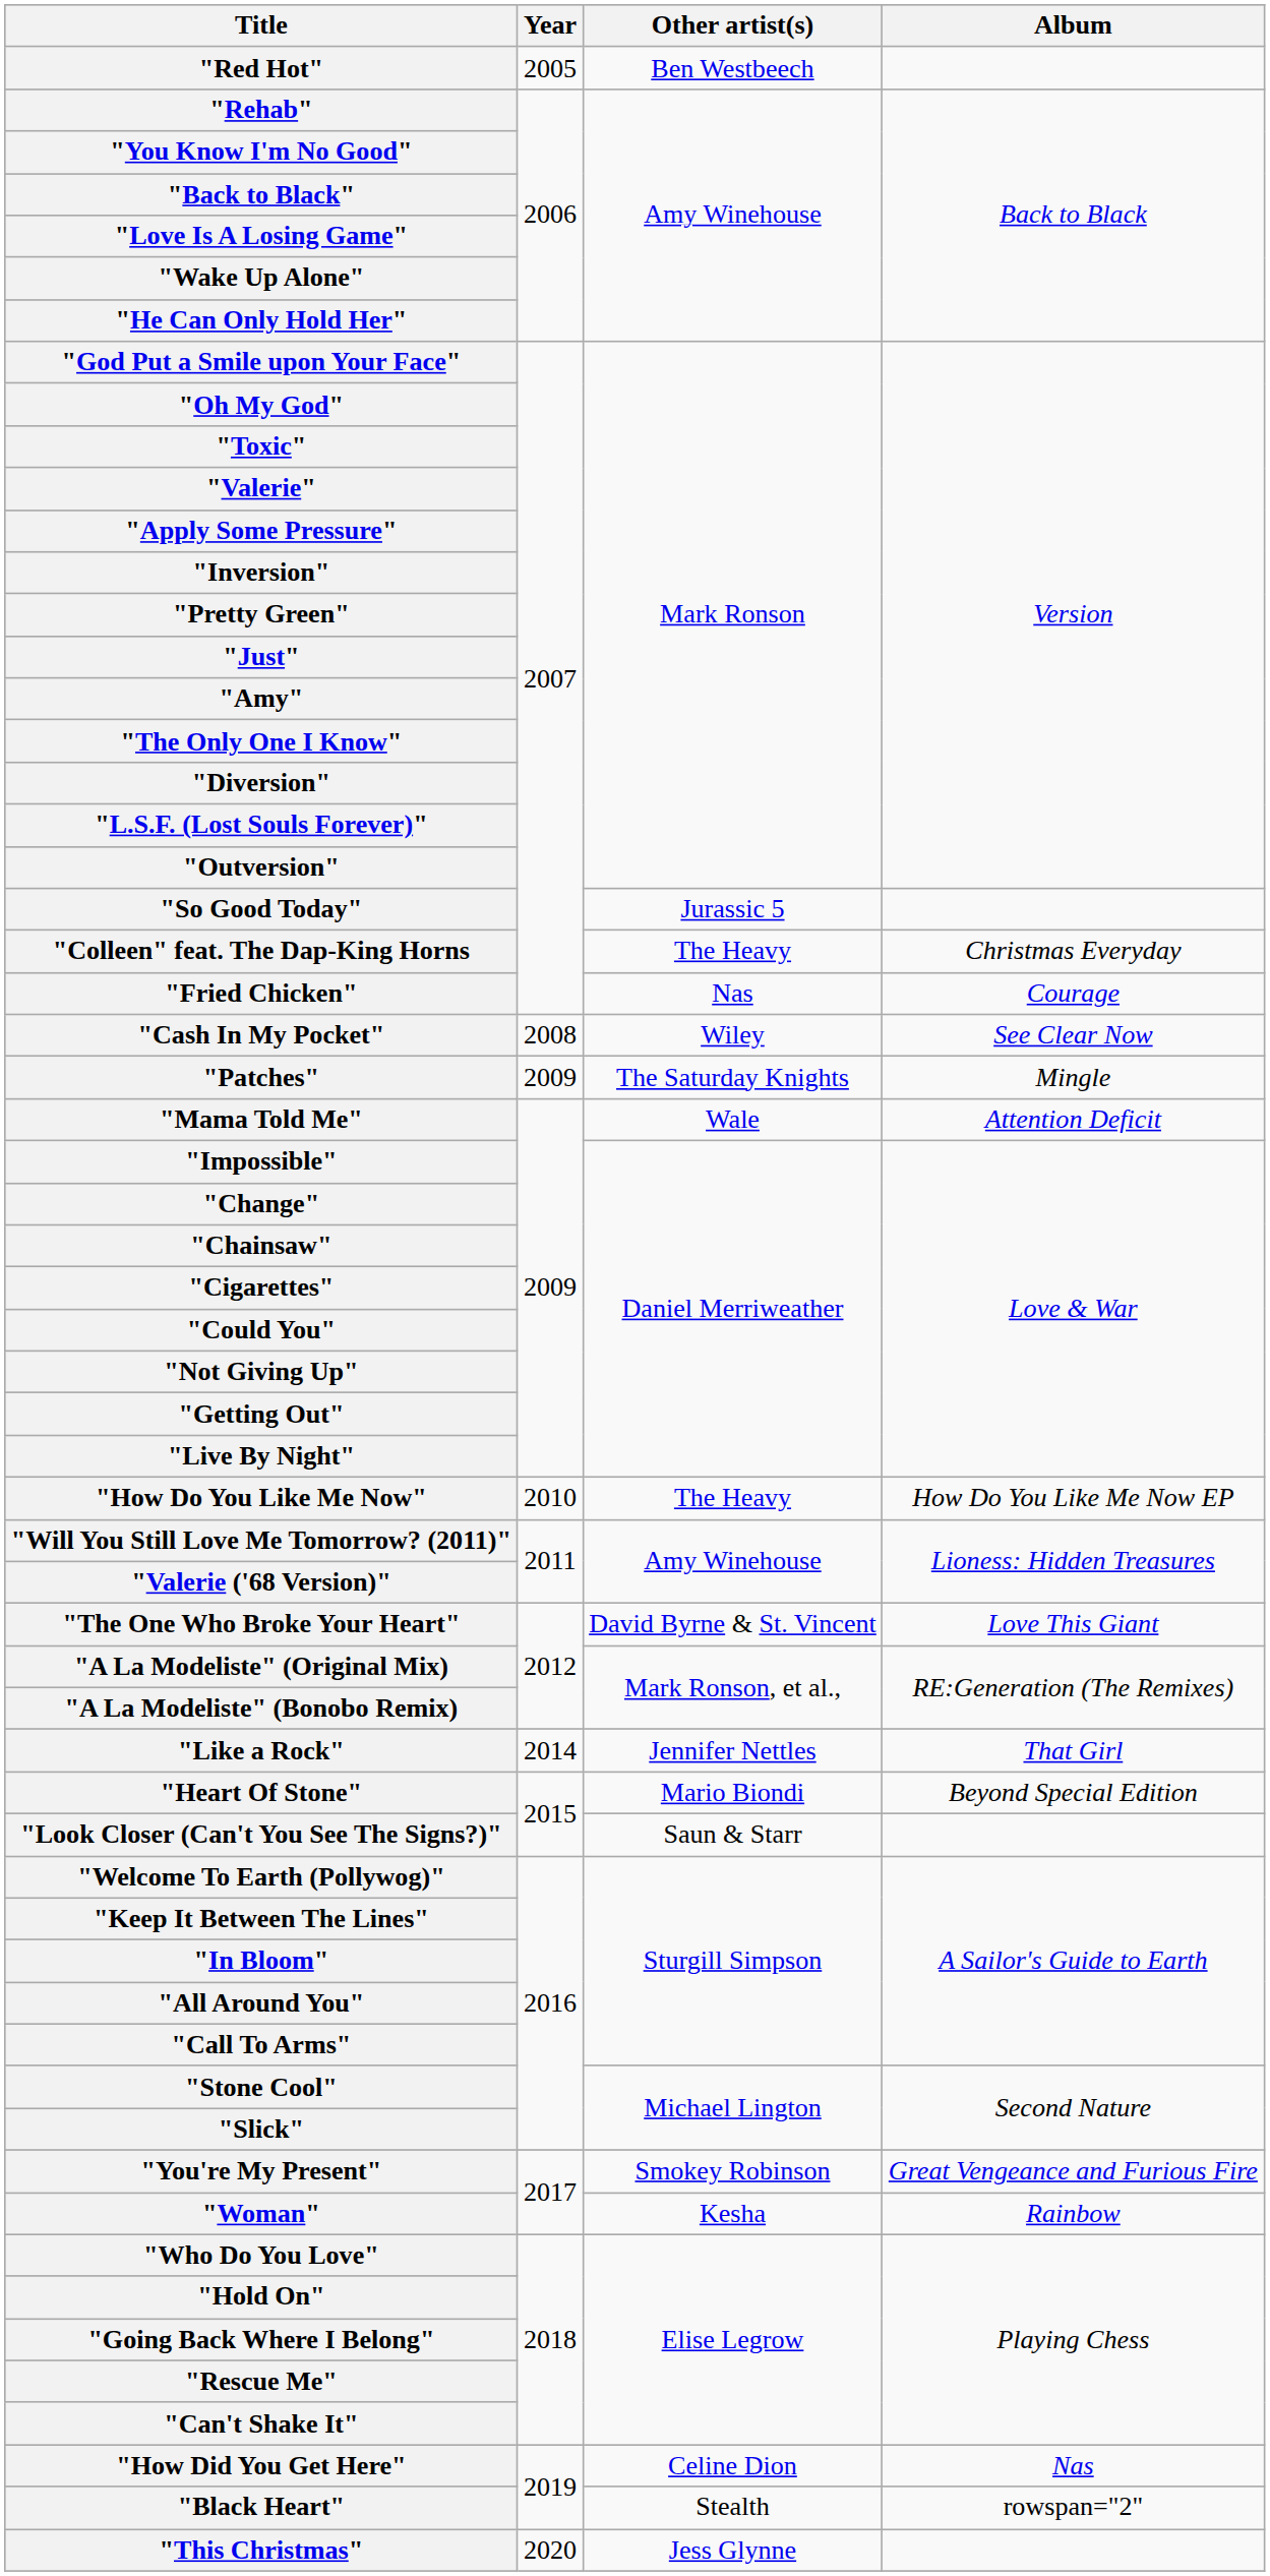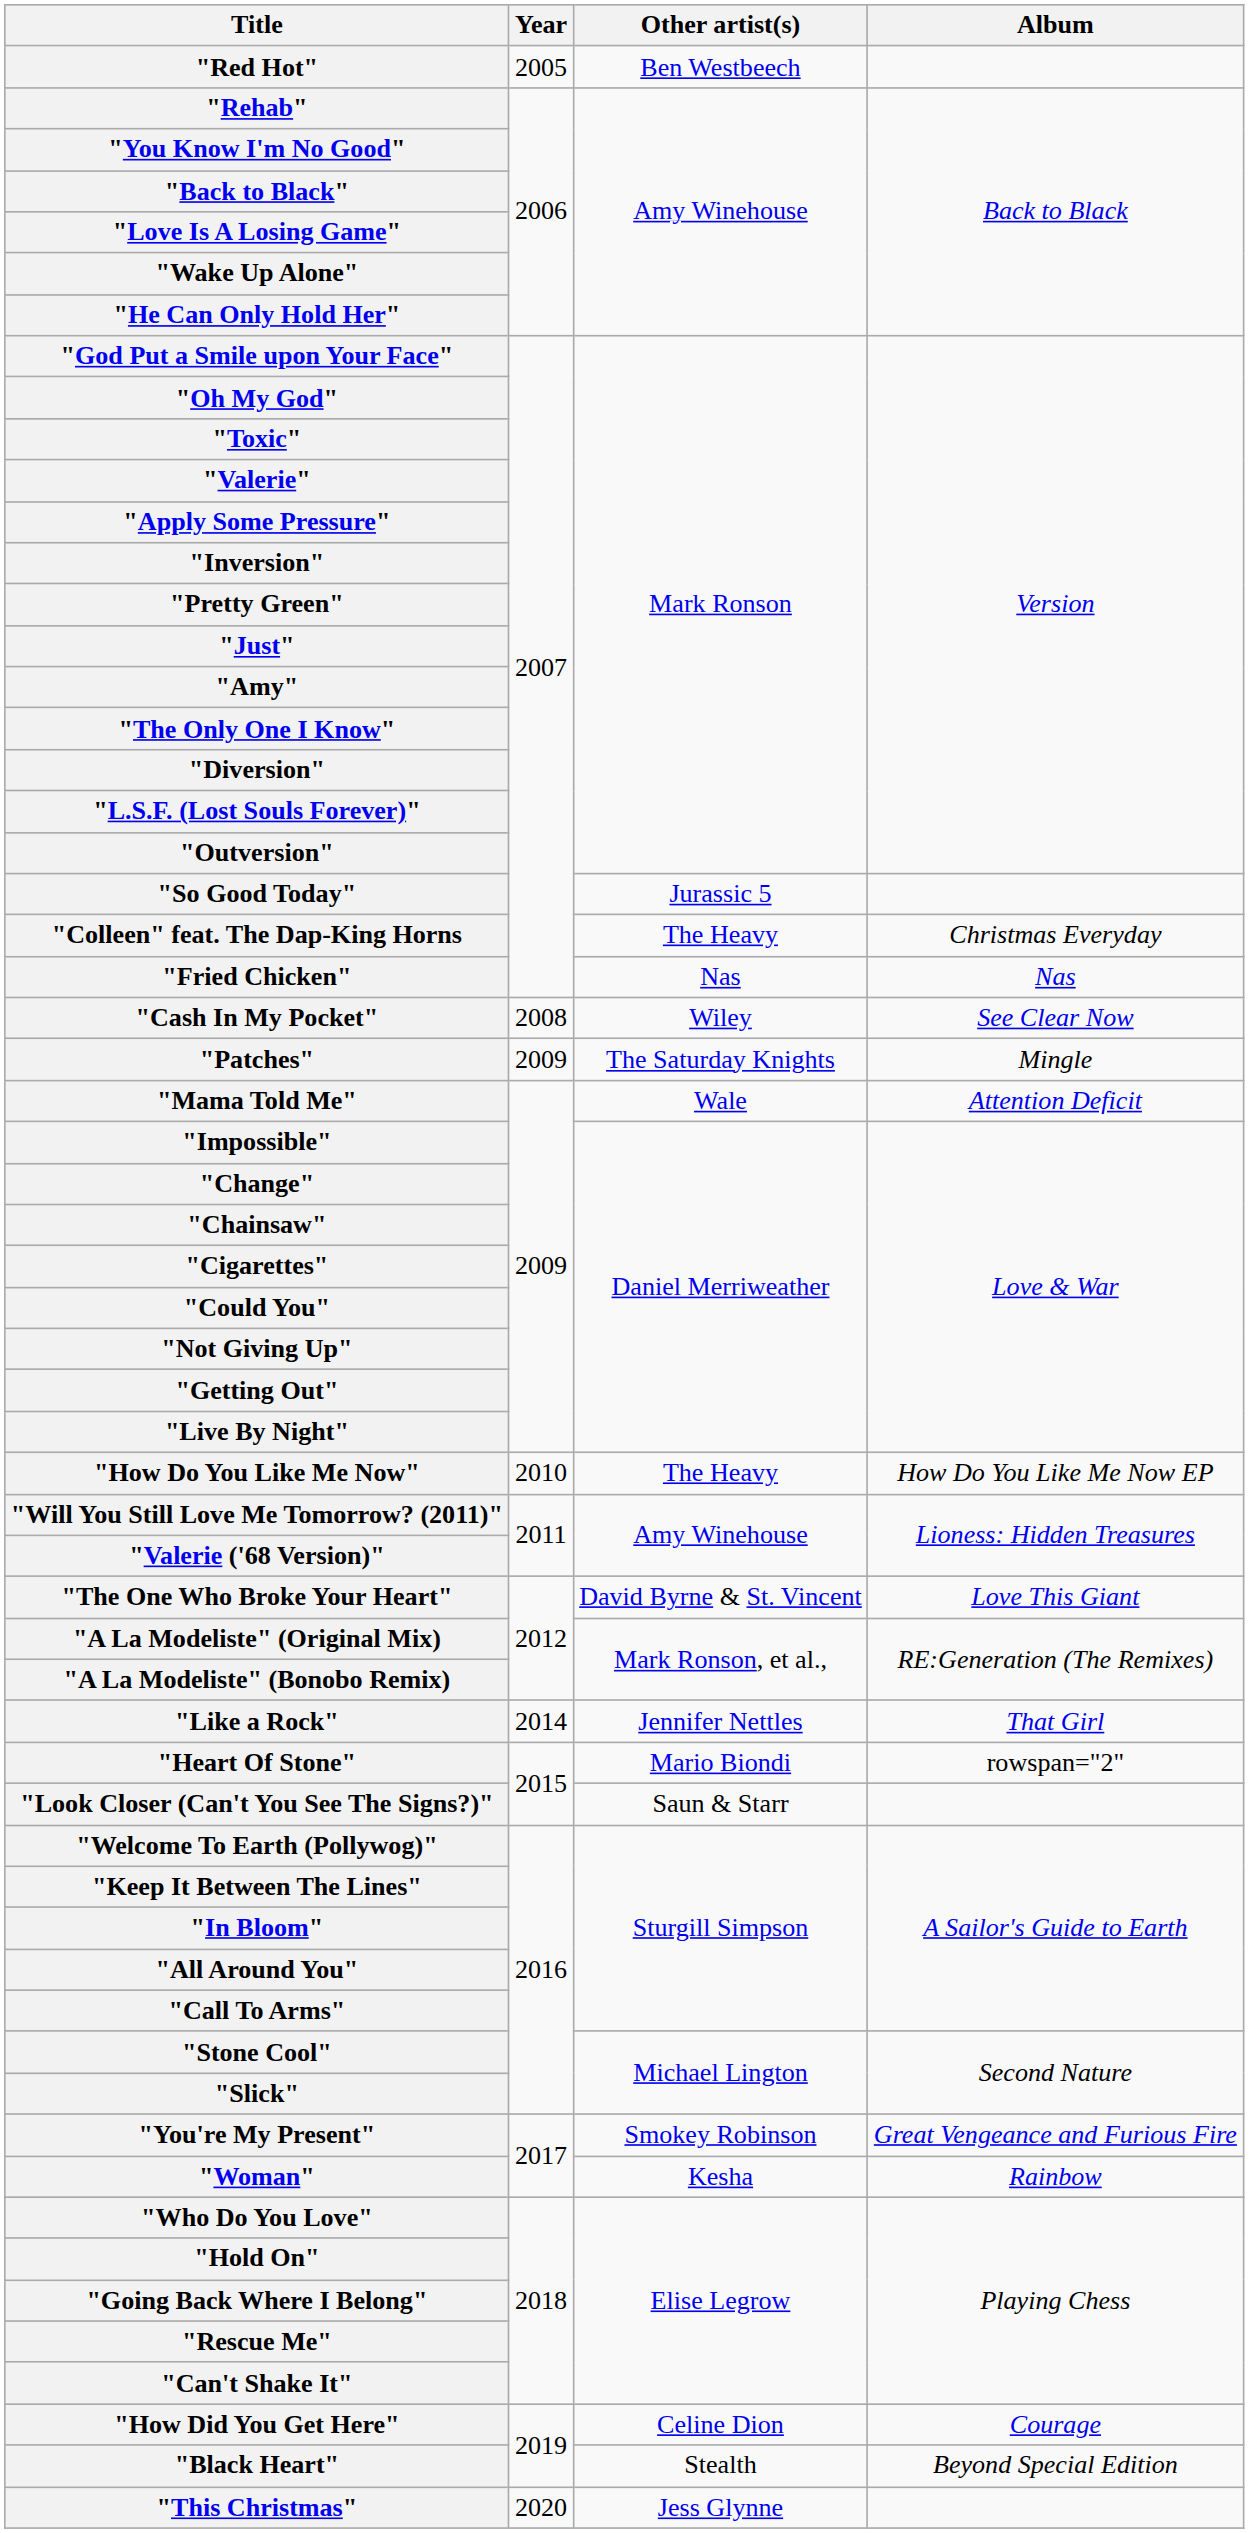"Fried Chicken" | Album: Courage -> Nas
"Heart Of Stone" | Album: Beyond Special Edition -> rowspan="2"
"How Did You Get Here" | Album: Nas -> Courage
"Black Heart" | Album: rowspan="2" -> Beyond Special Edition
